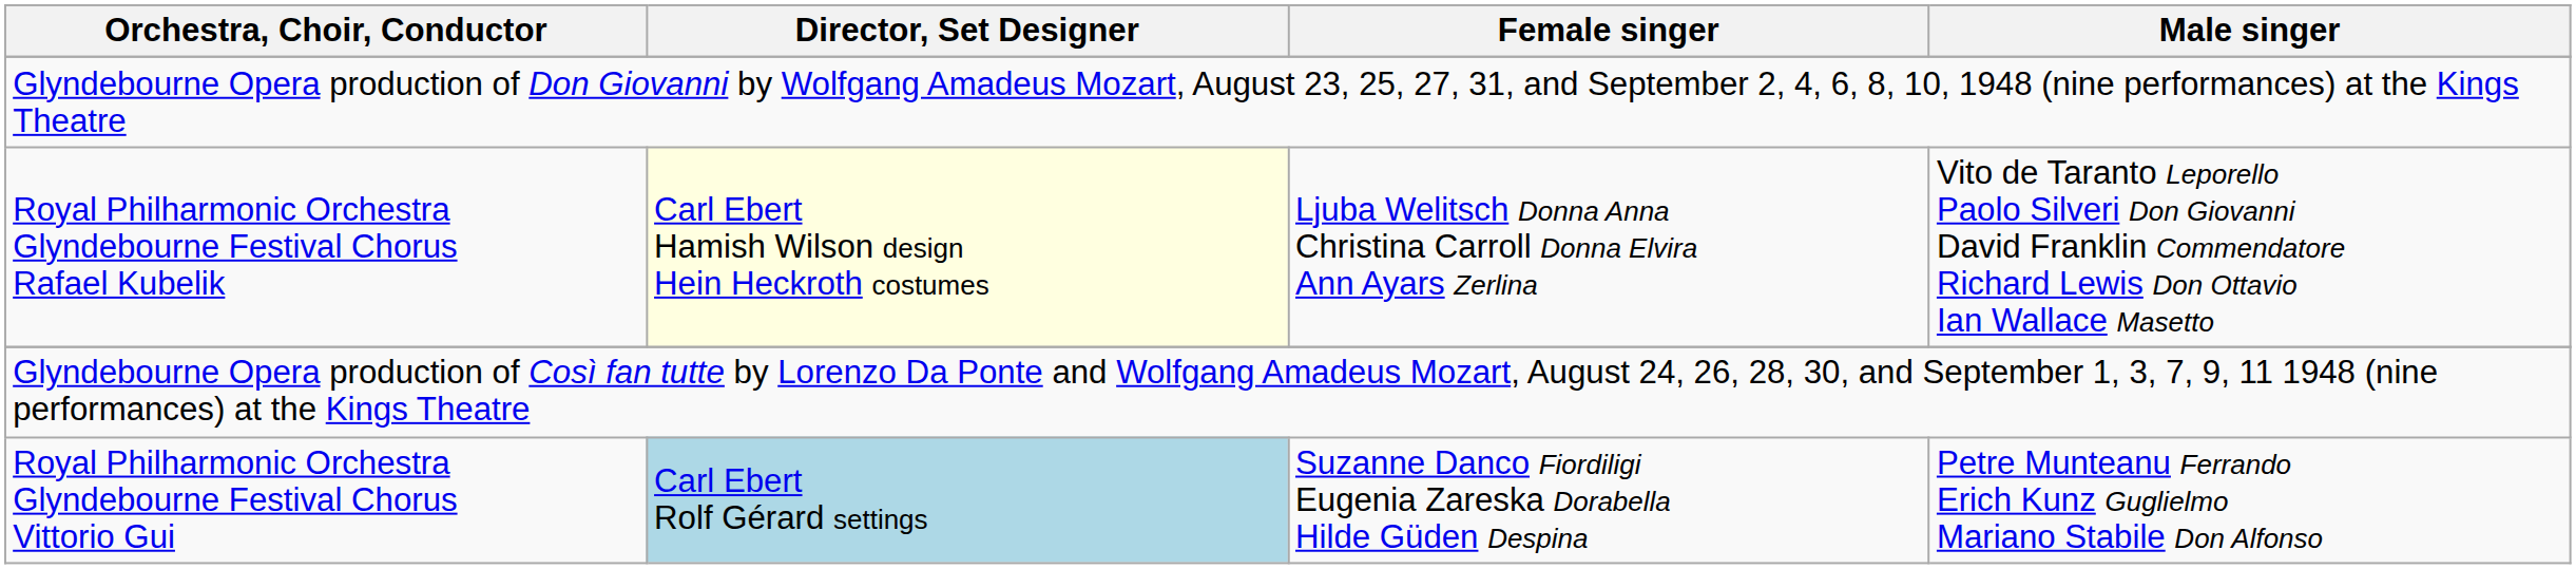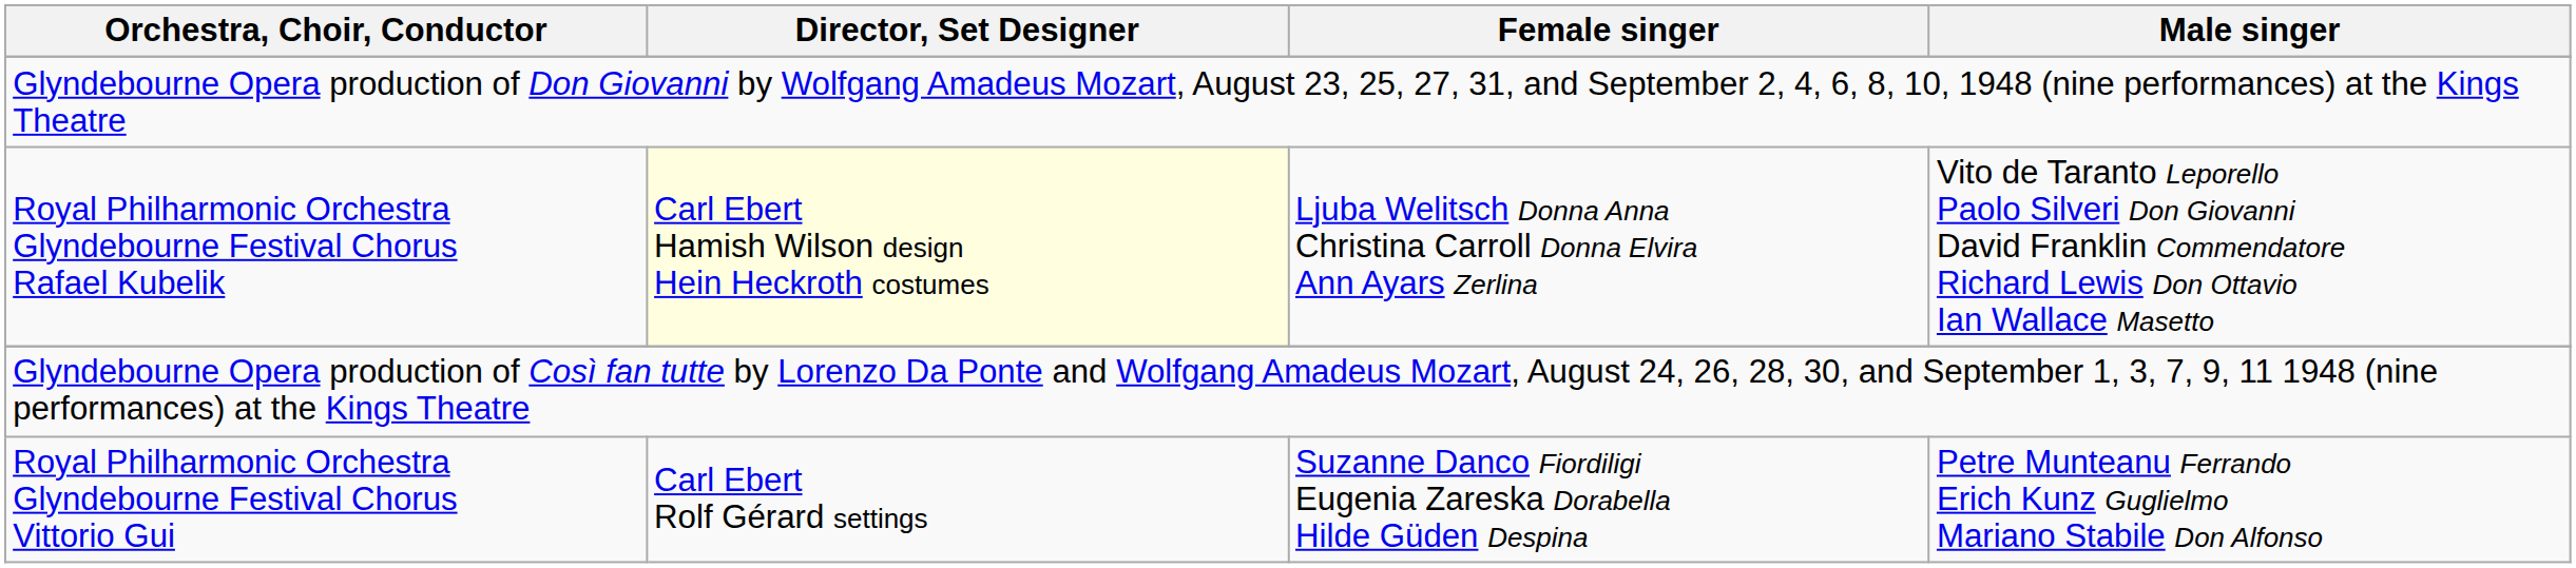row 5 | Director, Set Designer: lightblue background -> no background
